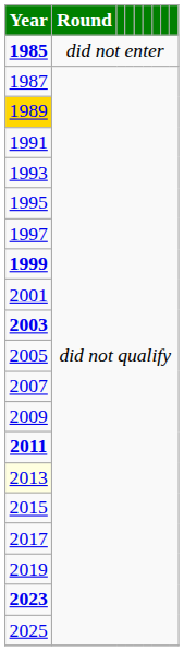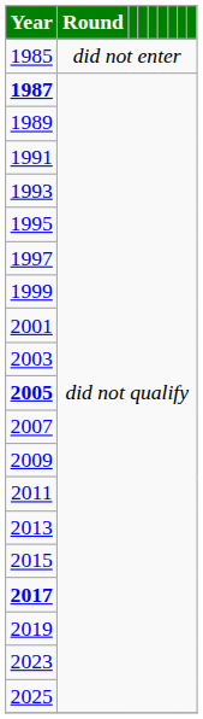1985 | Year: bold -> normal
1987 | Year: normal -> bold
1989 | Year: gold background -> no background
1999 | Year: bold -> normal
2003 | Year: bold -> normal
2005 | Year: normal -> bold
2011 | Year: bold -> normal
2013 | Year: lightyellow background -> no background
2017 | Year: normal -> bold
2023 | Year: bold -> normal
